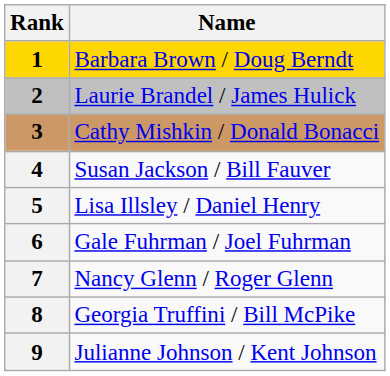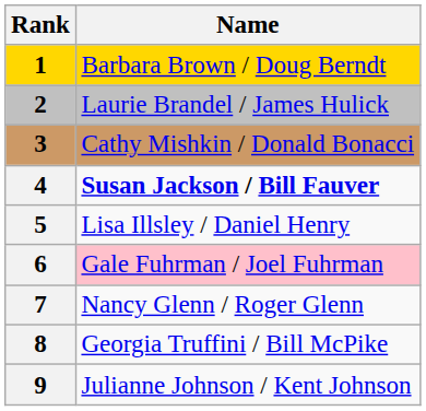Susan Jackson / Bill Fauver | Name: normal -> bold
Gale Fuhrman / Joel Fuhrman | Name: no background -> pink background
